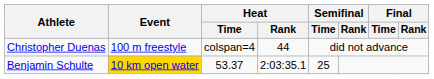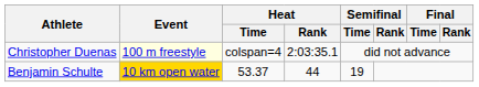Christopher Duenas | Event: no background -> lightyellow background
Christopher Duenas | Heat / Rank: 44 -> 2:03:35.1
Benjamin Schulte | Heat / Rank: 2:03:35.1 -> 44
Benjamin Schulte | Semifinal / Time: 25 -> 19
